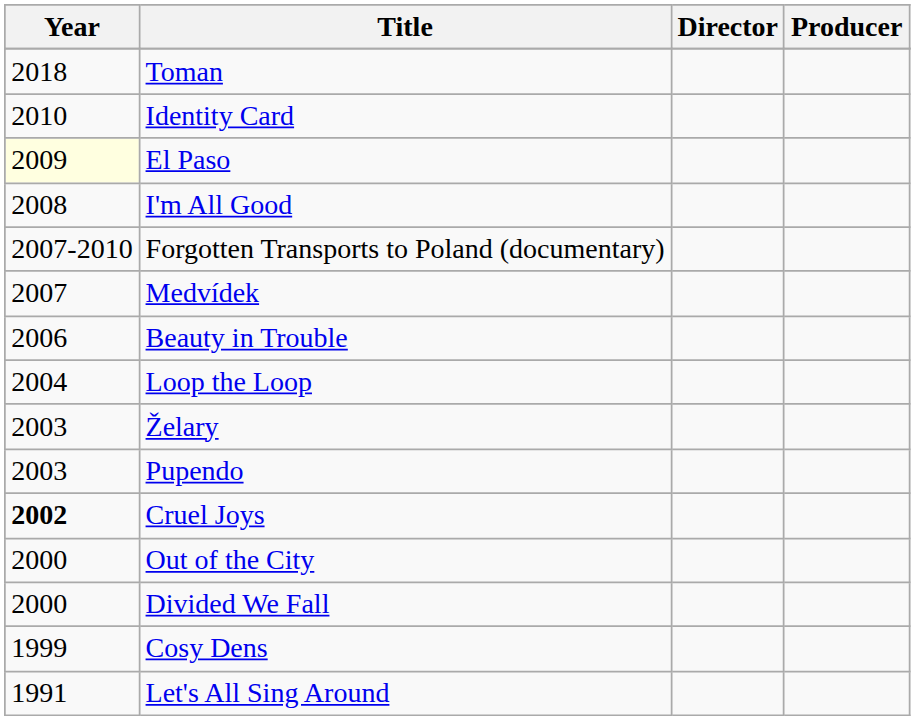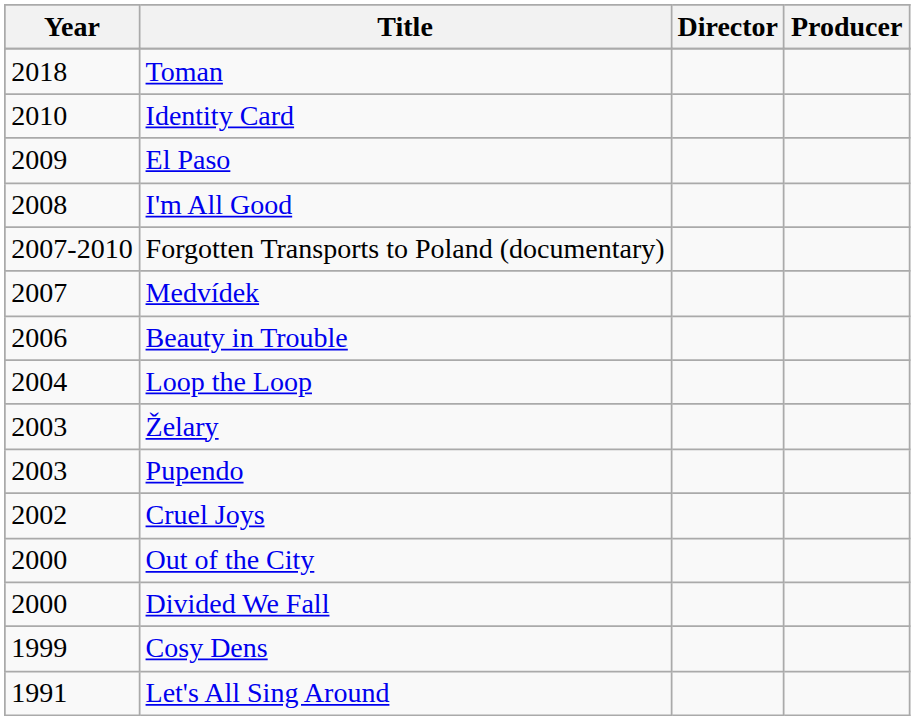El Paso | Year: lightyellow background -> no background
Cruel Joys | Year: bold -> normal
